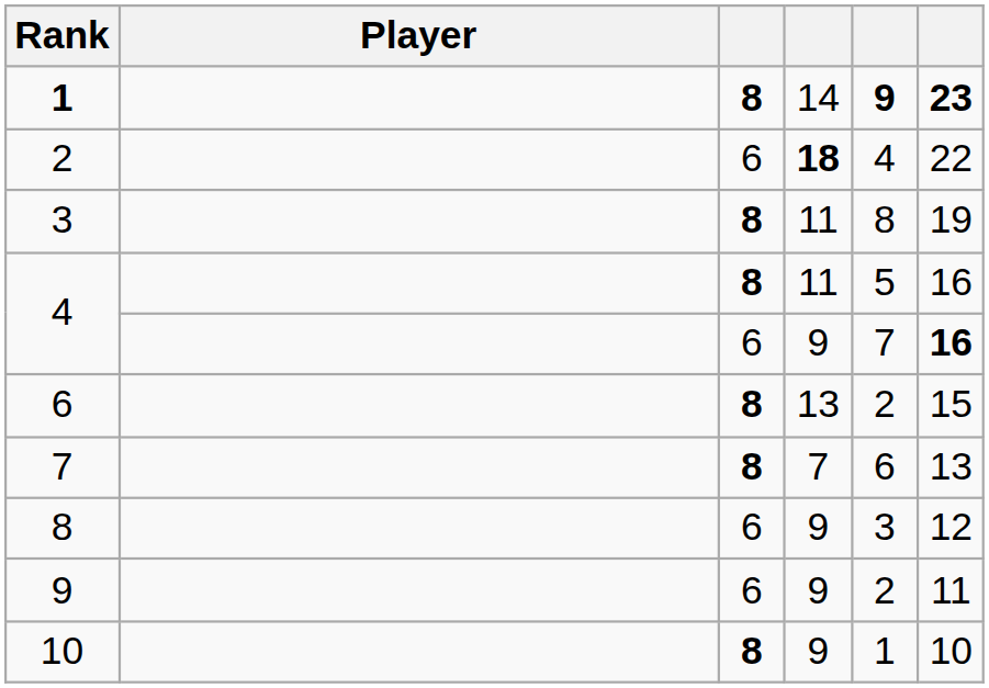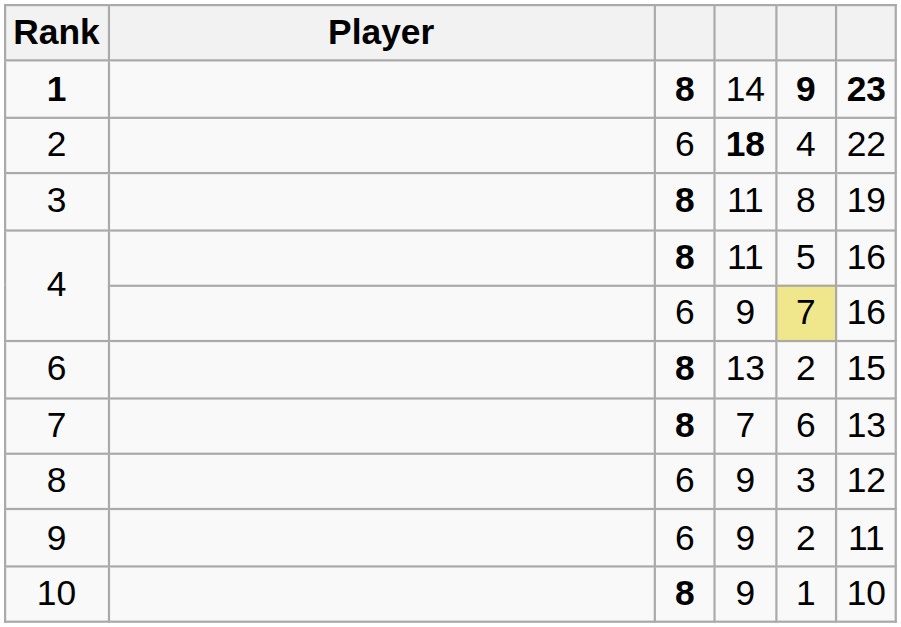4 / 9 | column 5: no background -> khaki background
4 / 9 | column 6: bold -> normal
